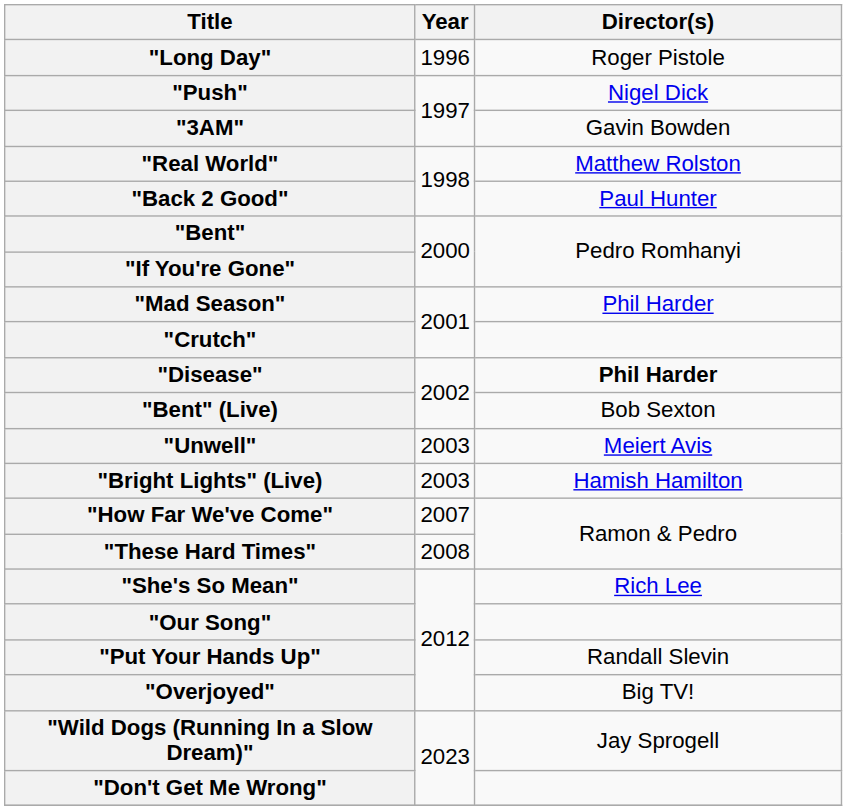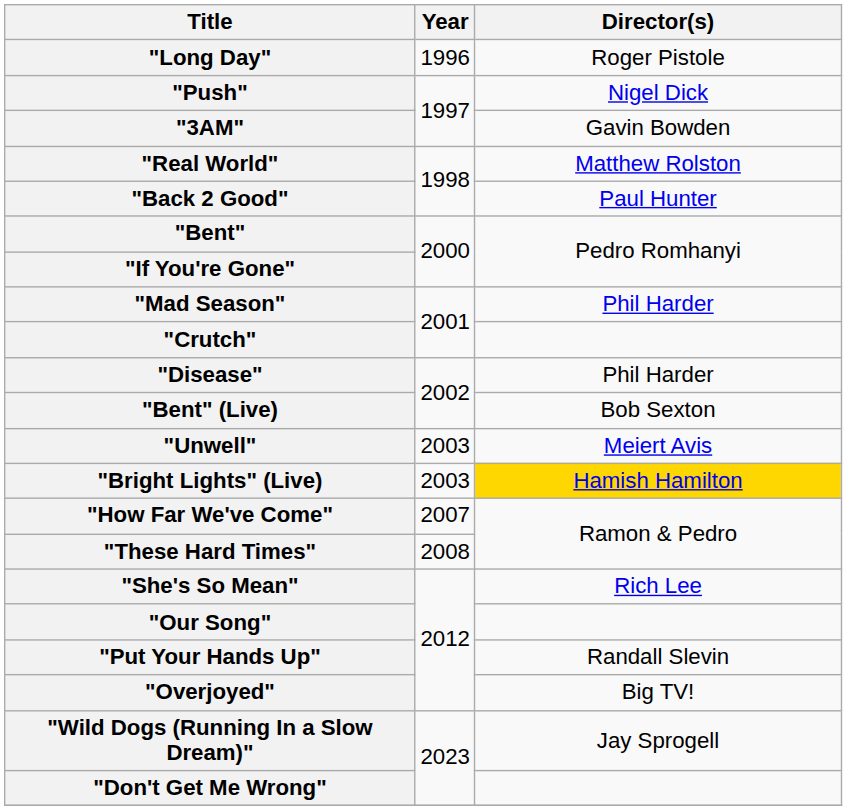"Disease" | Director(s): bold -> normal
"Bright Lights" (Live) | Director(s): no background -> gold background
